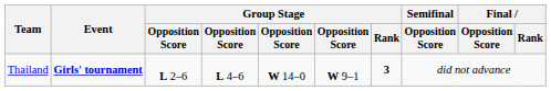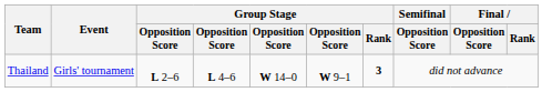Thailand | Event: bold -> normal
